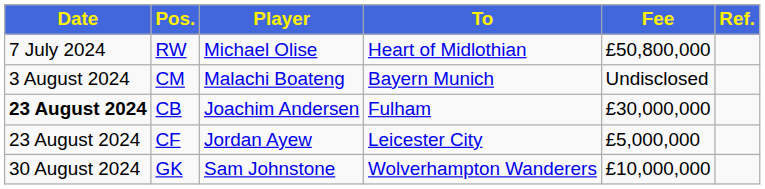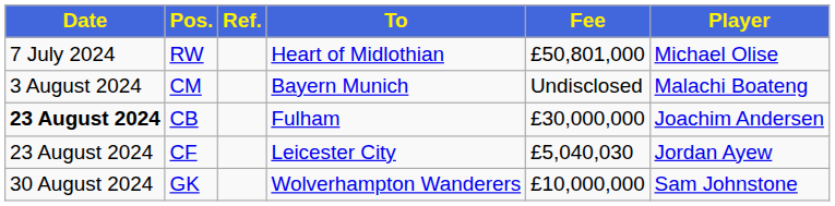columns swapped: Player <-> Ref.
RW | Fee: £50,800,000 -> £50,801,000
CF | Fee: £5,000,000 -> £5,040,030
